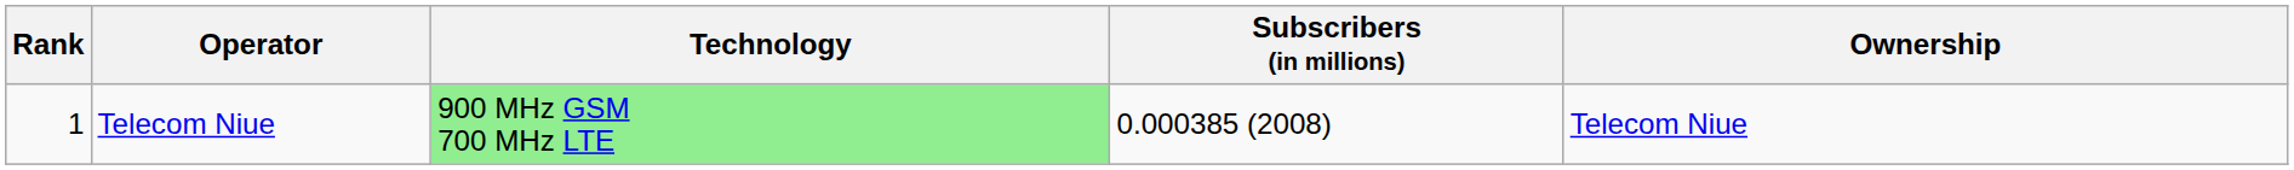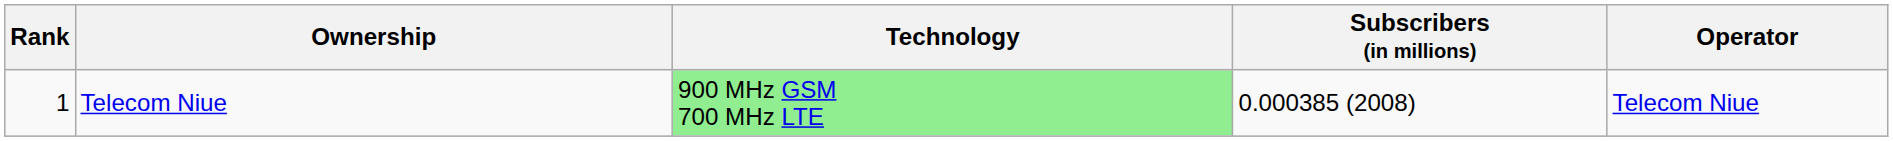columns swapped: Operator <-> Ownership
